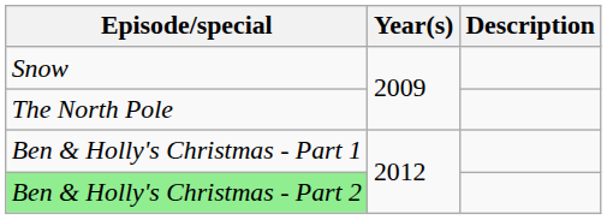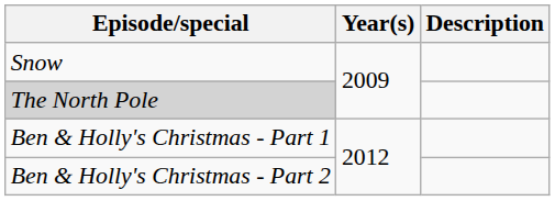The North Pole | Episode/special: no background -> lightgrey background
Ben & Holly's Christmas - Part 2 | Episode/special: lightgreen background -> no background
